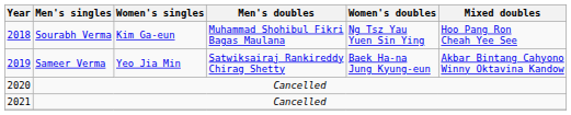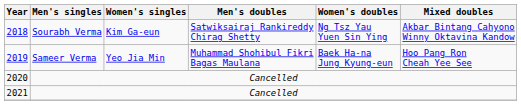2018 | Men's doubles: Muhammad Shohibul Fikri Bagas Maulana -> Satwiksairaj Rankireddy Chirag Shetty
2018 | Mixed doubles: Hoo Pang Ron Cheah Yee See -> Akbar Bintang Cahyono Winny Oktavina Kandow
2019 | Men's doubles: Satwiksairaj Rankireddy Chirag Shetty -> Muhammad Shohibul Fikri Bagas Maulana
2019 | Mixed doubles: Akbar Bintang Cahyono Winny Oktavina Kandow -> Hoo Pang Ron Cheah Yee See
